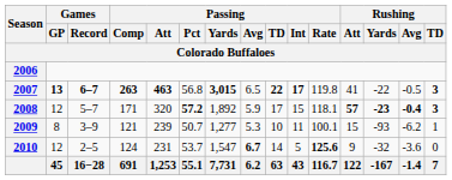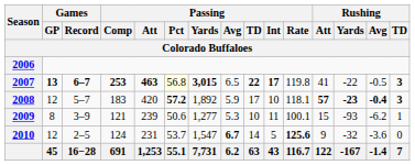2007 | Passing / Comp: 263 -> 253
2007 | Passing / Pct: no background -> lightyellow background
2008 | Passing / Comp: 171 -> 183
2008 | Passing / Att: 320 -> 420
2008 | Passing / Int: 15 -> 10
2009 | Passing / Pct: 50.7 -> 50.6
